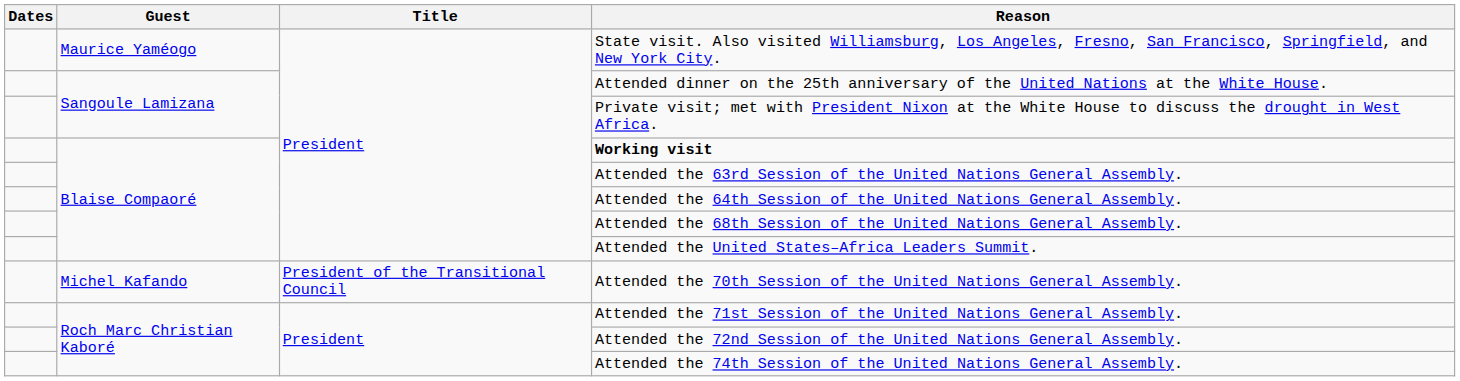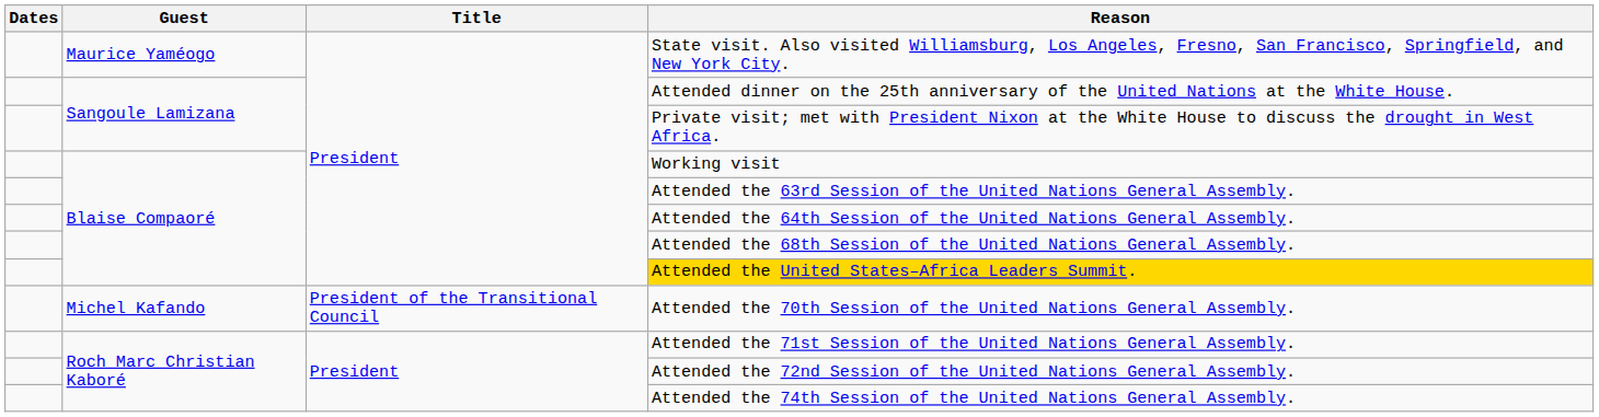Working visit | Reason: bold -> normal
Attended the United States–Africa Leaders Summit. | Reason: no background -> gold background
